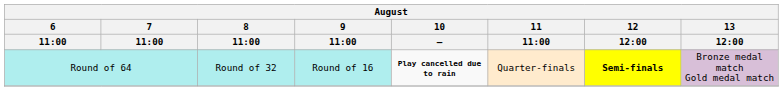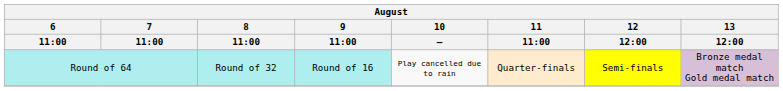Round of 64 | 10 / —: bold -> normal
Round of 64 | 12 / 12:00: bold -> normal
